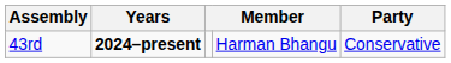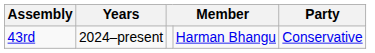43rd | Years: bold -> normal
